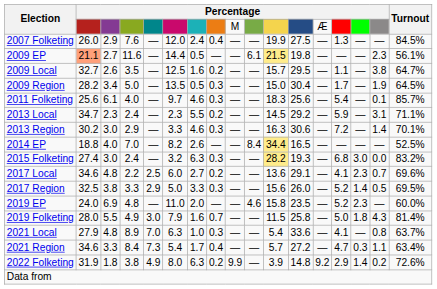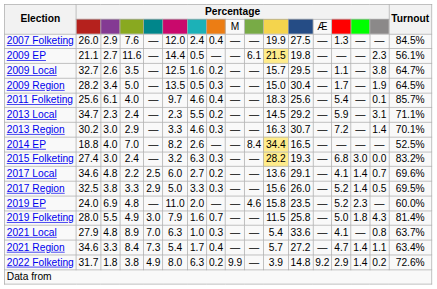2009 EP | column 2: lightsalmon background -> no background
2011 Folketing | column 8: 0.3 -> 0.4
2013 Region | column 12: 30.6 -> 30.7
2017 Local | column 15: 2.3 -> 1.4
2021 Region | column 15: 0.3 -> 1.4
2022 Folketing | column 2: 31.9 -> 31.7
